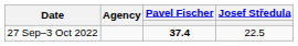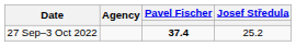27 Sep–3 Oct 2022 | Josef Středula: 22.5 -> 25.2
